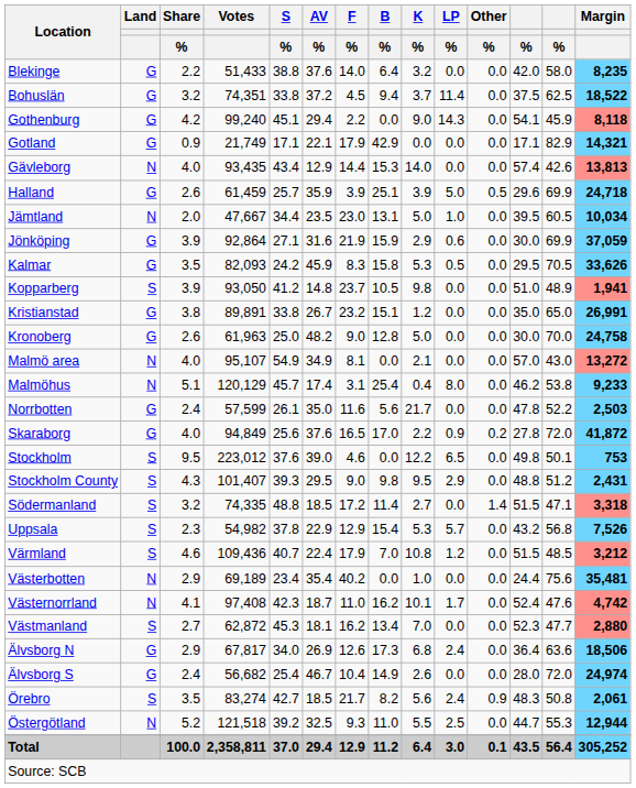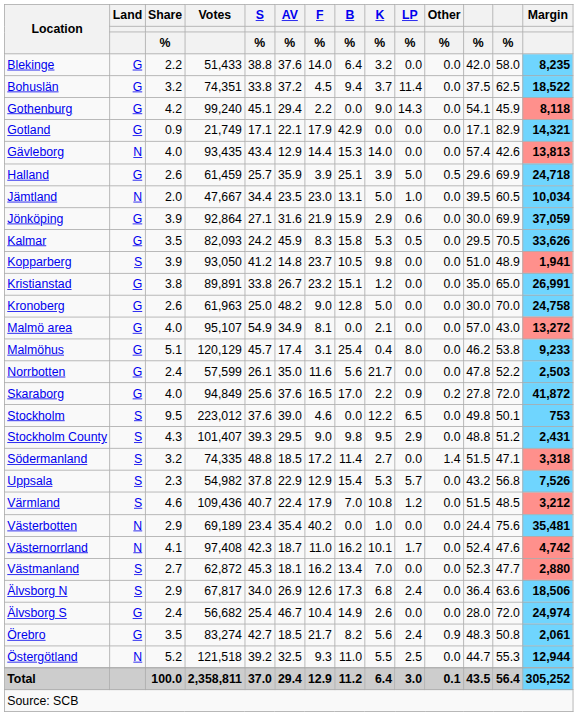Malmö area | Land: N -> G
Malmöhus | Land: N -> G
Älvsborg N | Land: G -> S
Örebro | Land: S -> G
